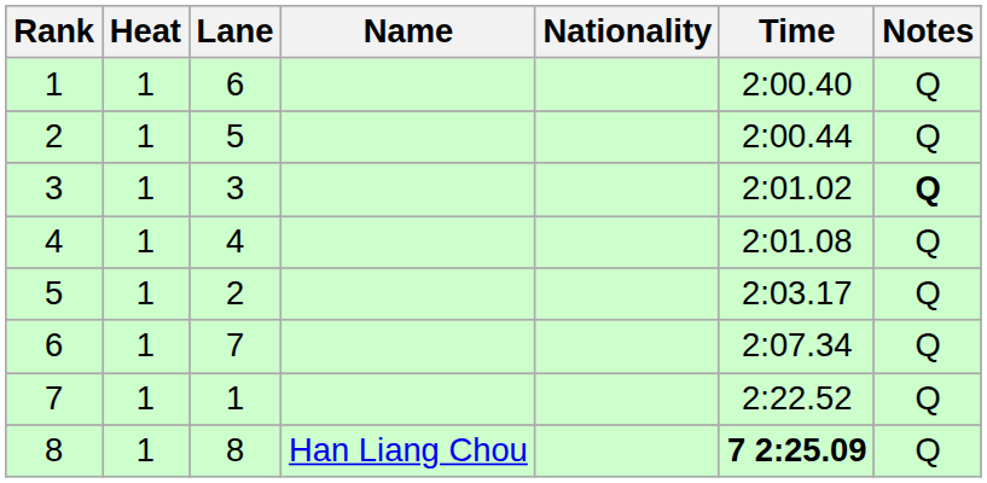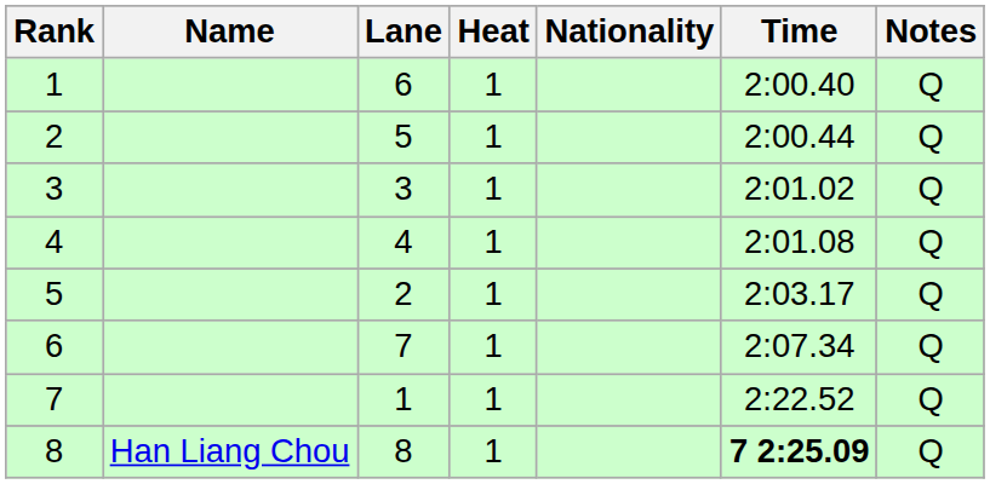columns swapped: Heat <-> Name
row 4 | Notes: bold -> normal
